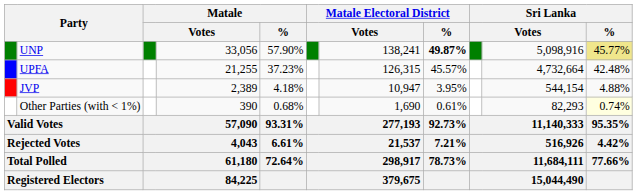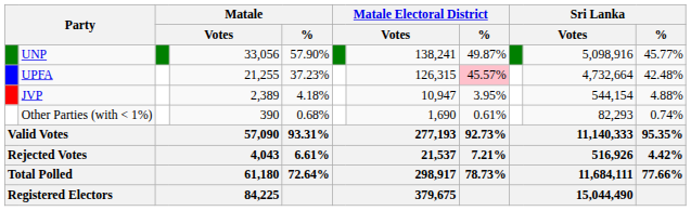UNP | Matale Electoral District / %: bold -> normal
UNP | Sri Lanka / %: khaki background -> no background
UPFA | Matale Electoral District / %: no background -> pink background
Other Parties (with < 1%) | Sri Lanka / %: lightyellow background -> no background
